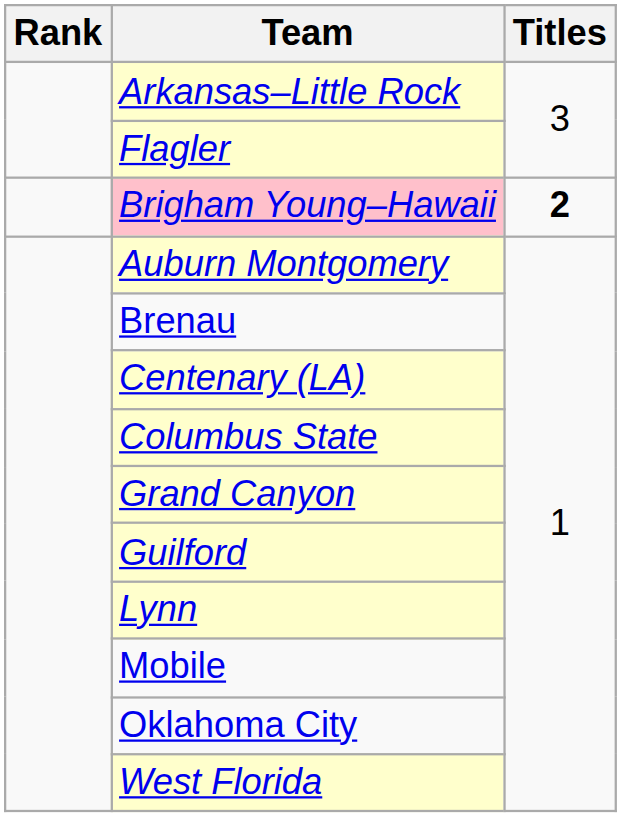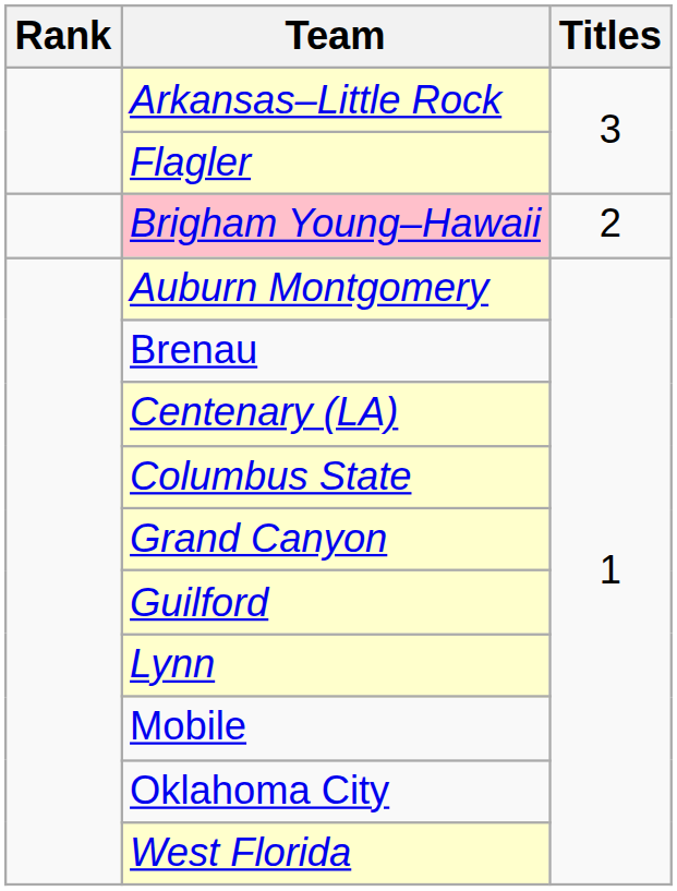Brigham Young–Hawaii | Titles: bold -> normal
